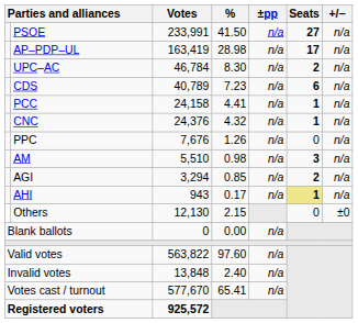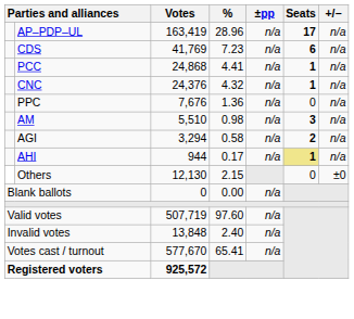- row: PSOE | 233,991 | 41.50 | n/a | 27 | n/a
AP–PDP–UL | %: 28.98 -> 28.96
- row: UPC–AC | 46,784 | 8.30 | n/a | 2 | n/a
CDS | Votes: 40,789 -> 41,769
PCC | Votes: 24,158 -> 24,868
PPC | %: 1.26 -> 1.36
AGI | %: 0.85 -> 0.58
AHI | Votes: 943 -> 944
Valid votes | Votes: 563,822 -> 507,719
